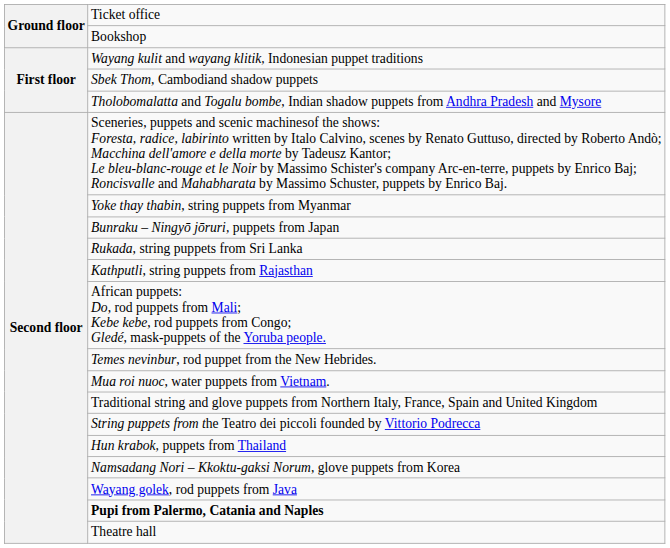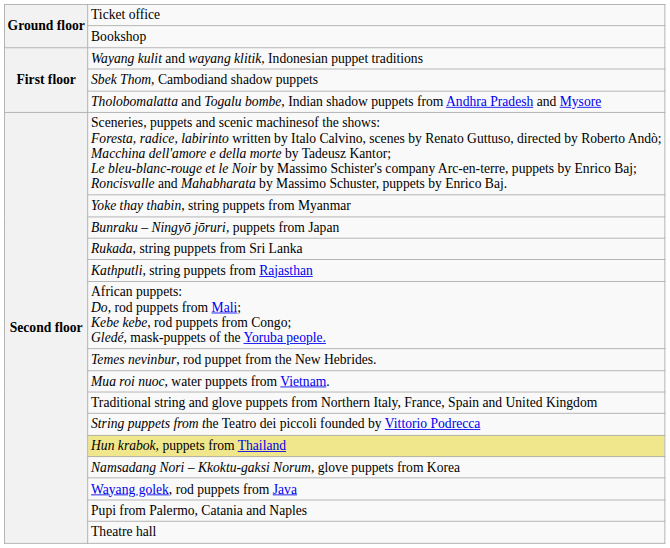Hun krabok, puppets from Thailand | column 2: no background -> khaki background
Pupi from Palermo, Catania and Naples | column 2: bold -> normal
